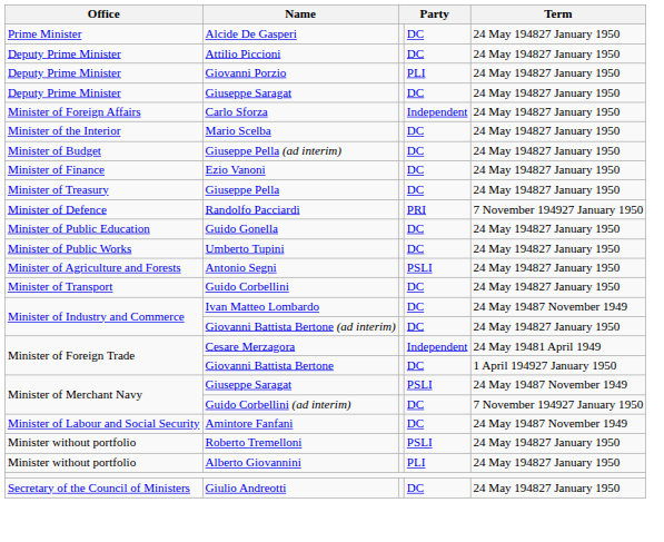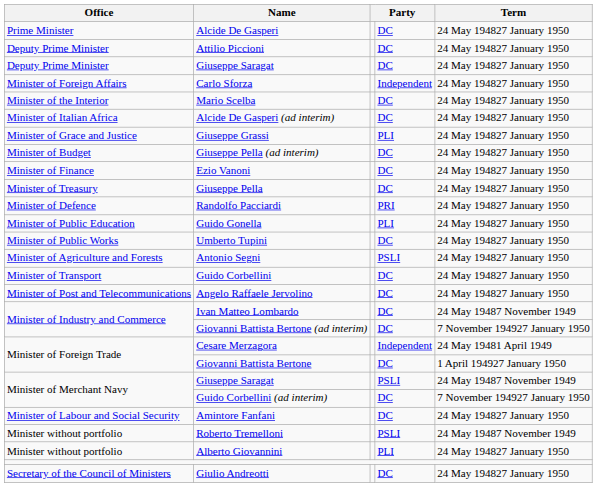- row: Deputy Prime Minister | Giovanni Porzio | PLI | 24 May 194827 January 1950
+ row: Minister of Italian Africa | Alcide De Gasperi (ad interim) | DC | 24 May 194827 January 1950
+ row: Minister of Grace and Justice | Giuseppe Grassi | PLI | 24 May 194827 January 1950
Randolfo Pacciardi | Term: 7 November 194927 January 1950 -> 24 May 194827 January 1950
Guido Gonella | column 4: DC -> PLI
+ row: Minister of Post and Telecommunications | Angelo Raffaele Jervolino | DC | 24 May 194827 January 1950
Giovanni Battista Bertone (ad interim) | Term: 24 May 194827 January 1950 -> 7 November 194927 January 1950
Amintore Fanfani | Term: 24 May 19487 November 1949 -> 24 May 194827 January 1950
Roberto Tremelloni | Term: 24 May 194827 January 1950 -> 24 May 19487 November 1949
